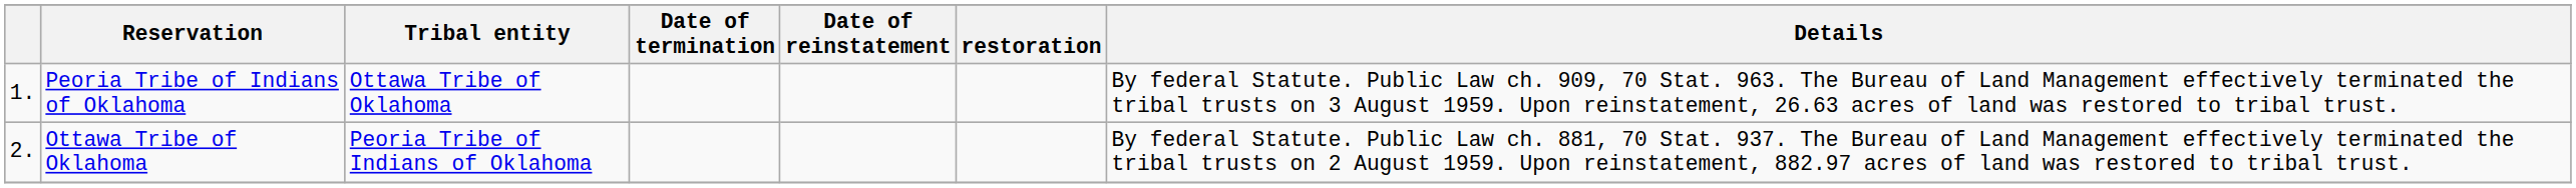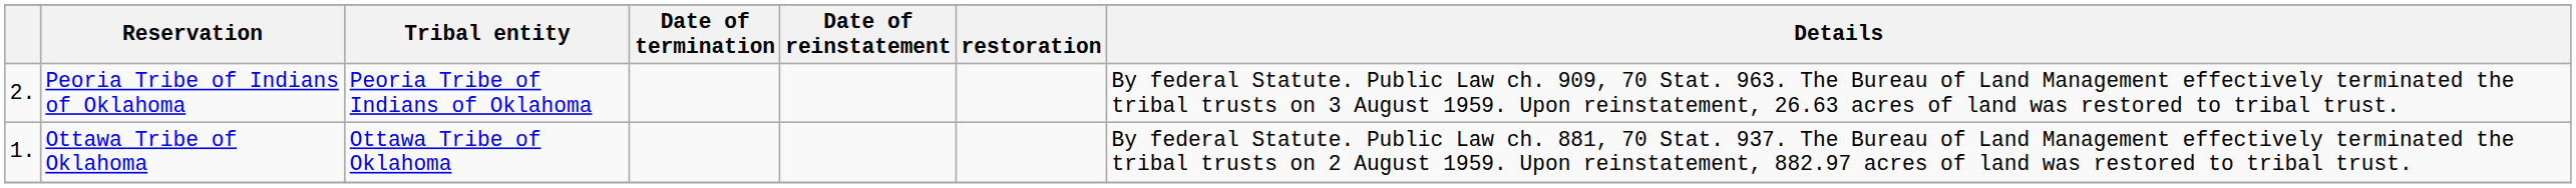row 2 | column 1: 1. -> 2.
row 2 | Tribal entity: Ottawa Tribe of Oklahoma -> Peoria Tribe of Indians of Oklahoma
row 3 | column 1: 2. -> 1.
row 3 | Tribal entity: Peoria Tribe of Indians of Oklahoma -> Ottawa Tribe of Oklahoma
